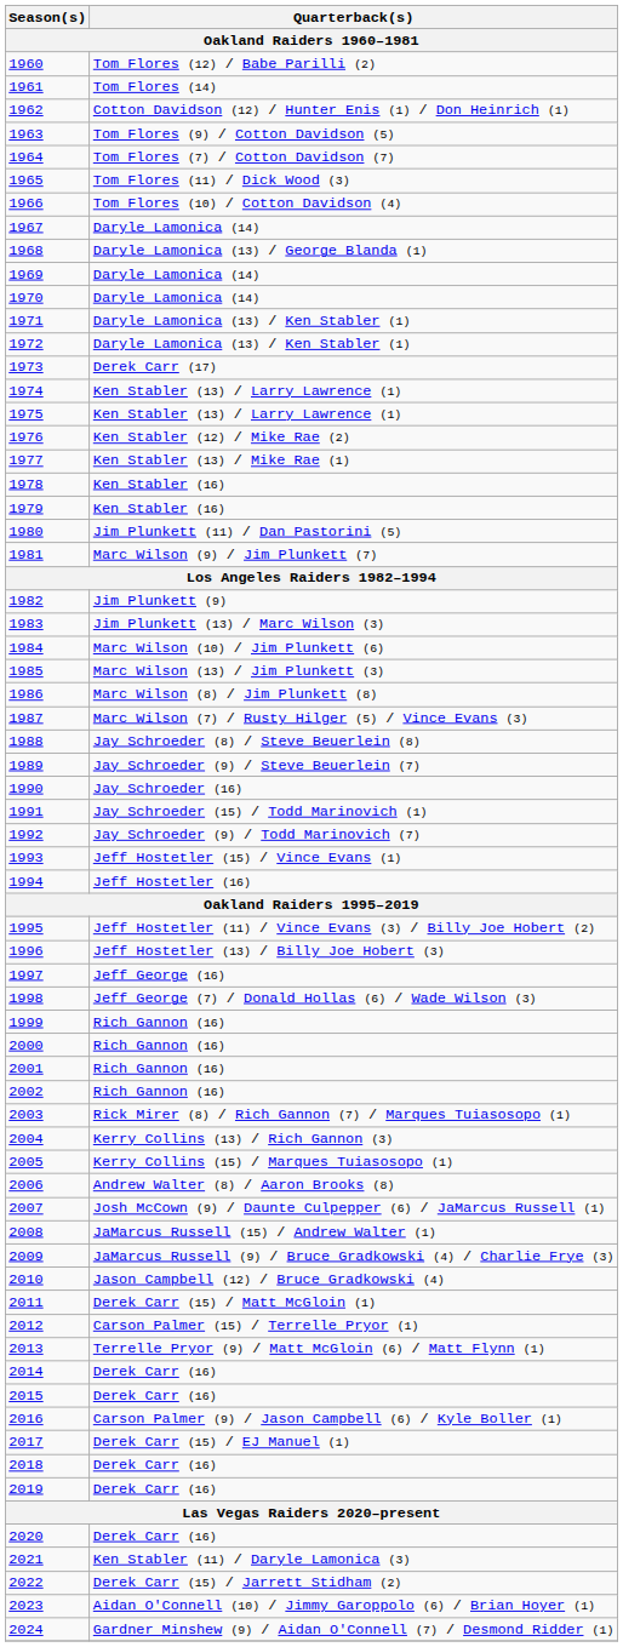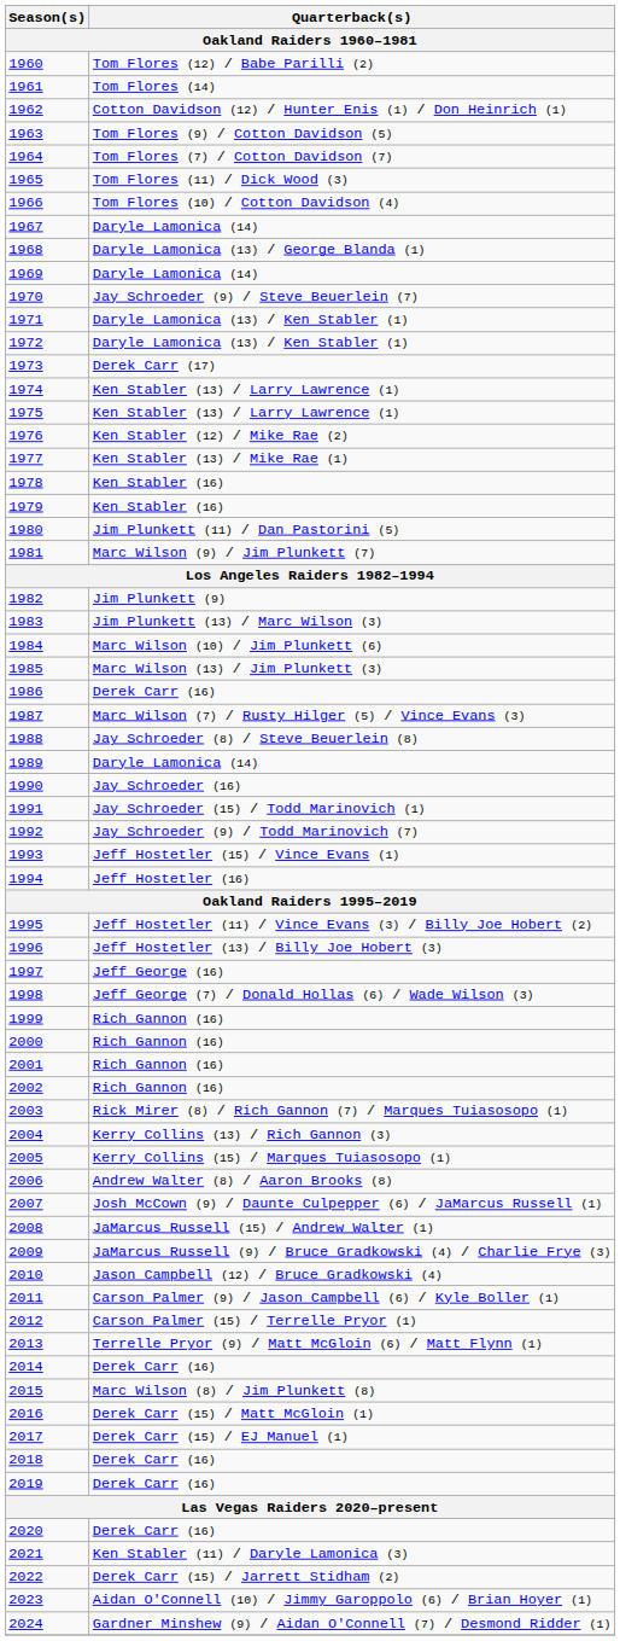1970 | Quarterback(s): Daryle Lamonica (14) -> Jay Schroeder (9) / Steve Beuerlein (7)
1986 | Quarterback(s): Marc Wilson (8) / Jim Plunkett (8) -> Derek Carr (16)
1989 | Quarterback(s): Jay Schroeder (9) / Steve Beuerlein (7) -> Daryle Lamonica (14)
2011 | Quarterback(s): Derek Carr (15) / Matt McGloin (1) -> Carson Palmer (9) / Jason Campbell (6) / Kyle Boller (1)
2015 | Quarterback(s): Derek Carr (16) -> Marc Wilson (8) / Jim Plunkett (8)
2016 | Quarterback(s): Carson Palmer (9) / Jason Campbell (6) / Kyle Boller (1) -> Derek Carr (15) / Matt McGloin (1)
